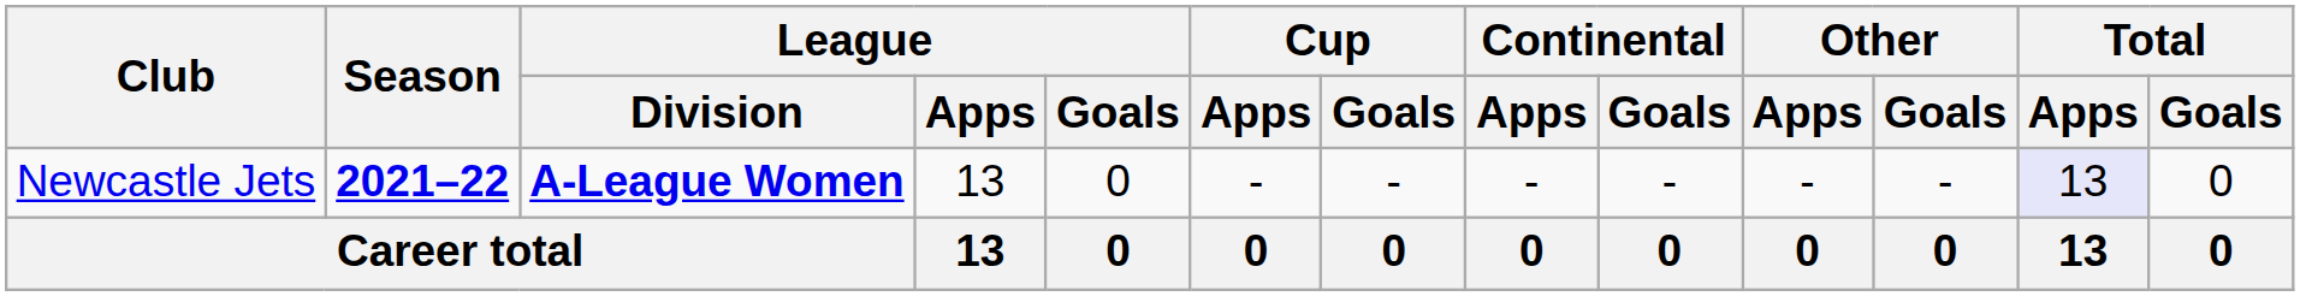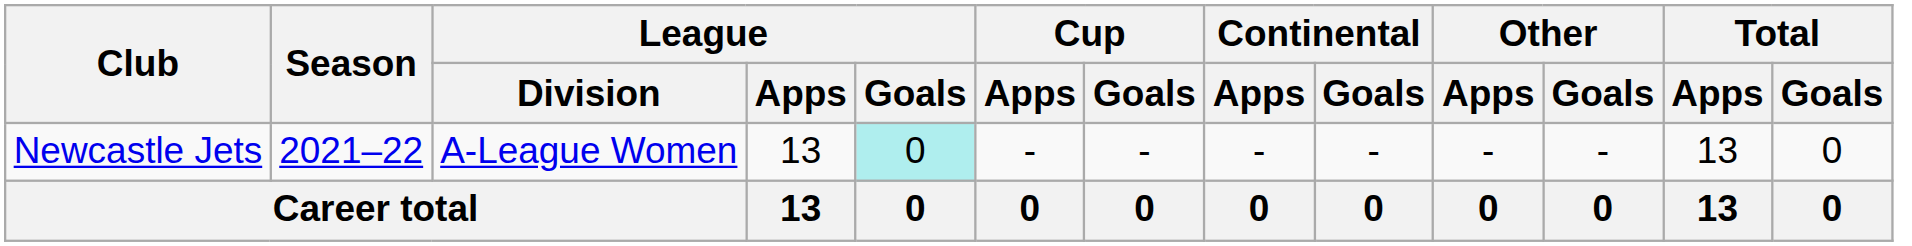Newcastle Jets | Season: bold -> normal
Newcastle Jets | League / Division: bold -> normal
Newcastle Jets | League / Goals: no background -> paleturquoise background
Newcastle Jets | Total / Apps: lavender background -> no background
